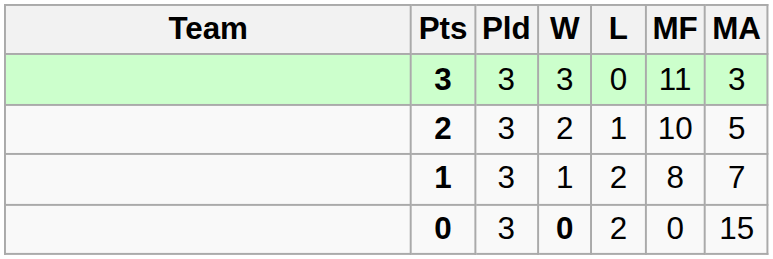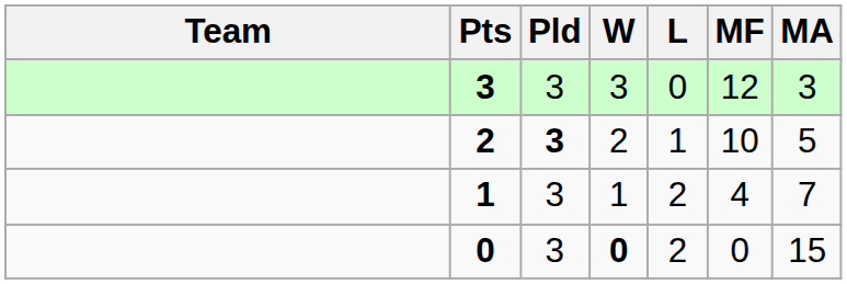row 2 | MF: 11 -> 12
row 3 | Pld: normal -> bold
row 4 | MF: 8 -> 4
